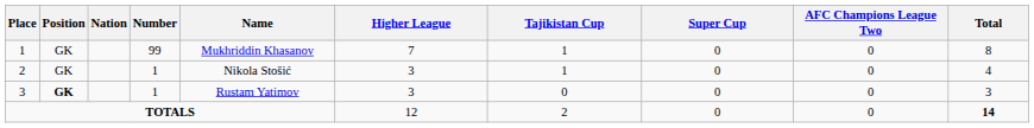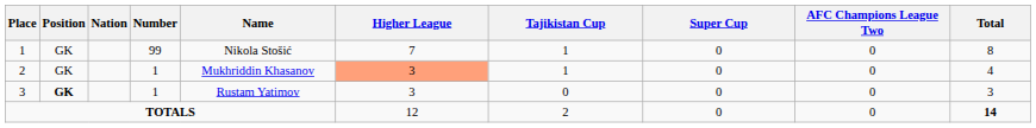row 2 | Name: Mukhriddin Khasanov -> Nikola Stošić
row 3 | Name: Nikola Stošić -> Mukhriddin Khasanov
row 3 | Higher League: no background -> lightsalmon background
